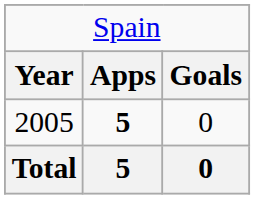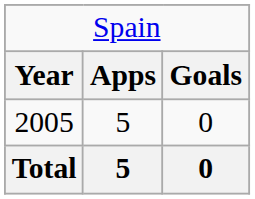2005 | column 2: bold -> normal
